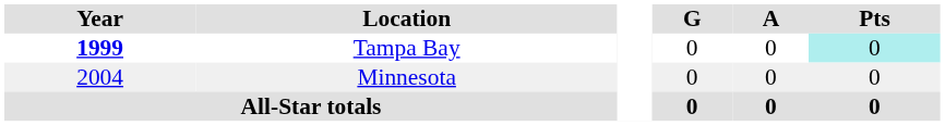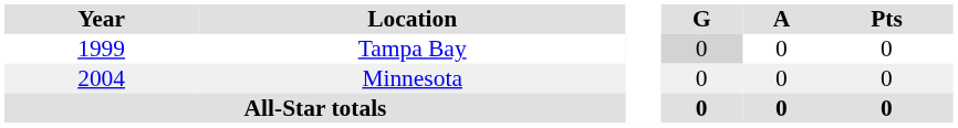Tampa Bay | Year: bold -> normal
Tampa Bay | G: no background -> lightgrey background
Tampa Bay | Pts: paleturquoise background -> no background
